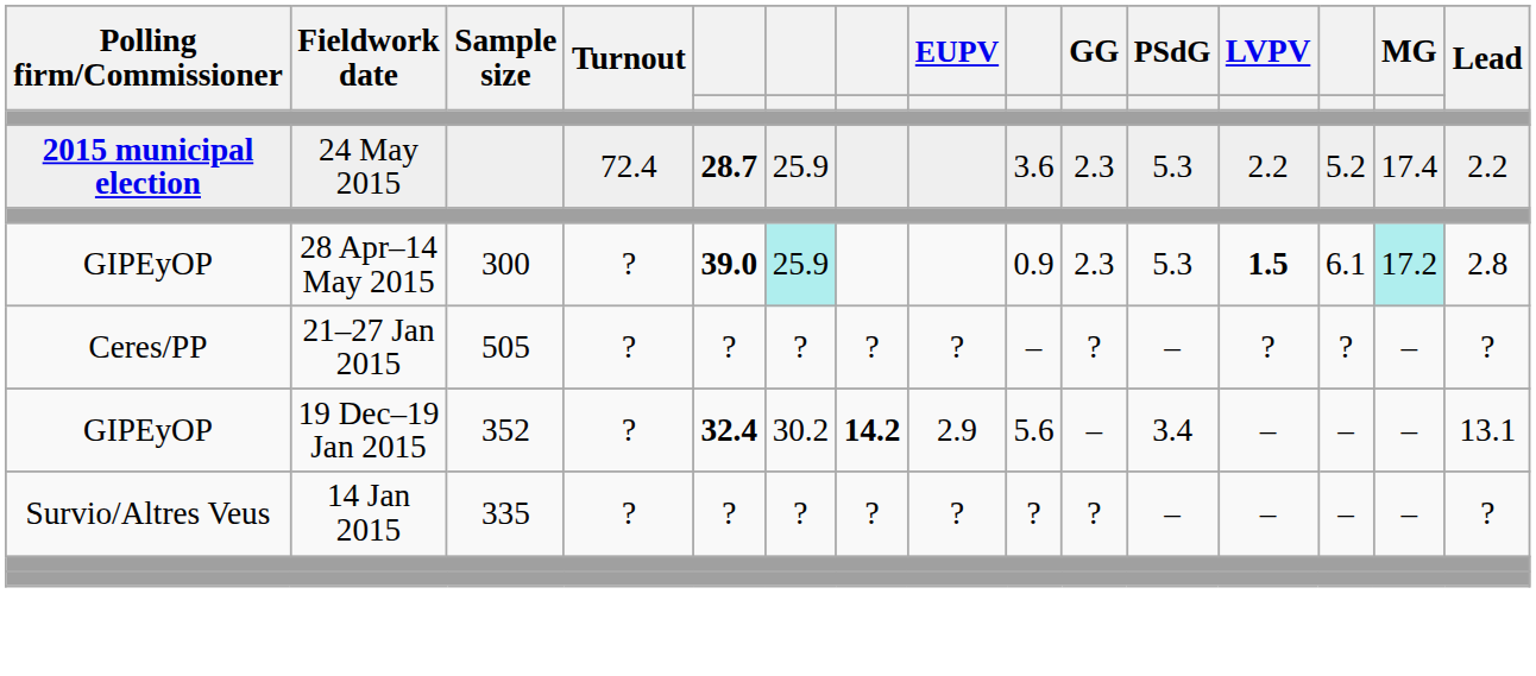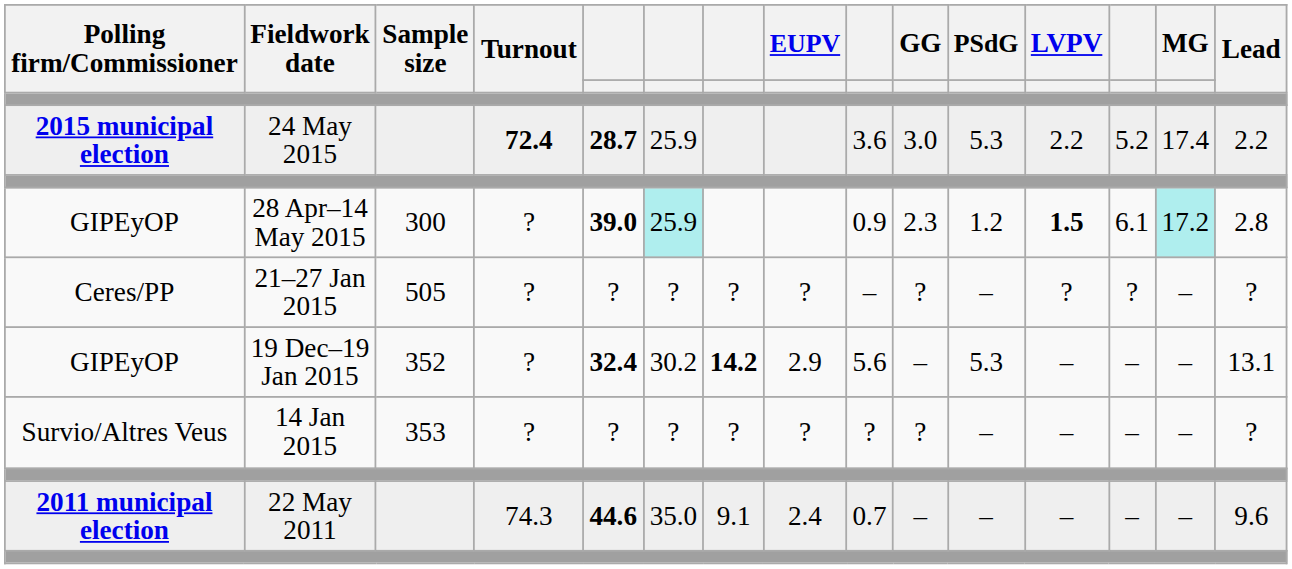24 May 2015 | Turnout: normal -> bold
24 May 2015 | GG: 2.3 -> 3.0
28 Apr–14 May 2015 | PSdG: 5.3 -> 1.2
19 Dec–19 Jan 2015 | PSdG: 3.4 -> 5.3
14 Jan 2015 | Sample size: 335 -> 353
+ row: 2011 municipal election | 22 May 2011 | 74.3 | 44.6 | 35.0 | 9.1 | 2.4 | 0.7 | – | – | – | – | – | 9.6
